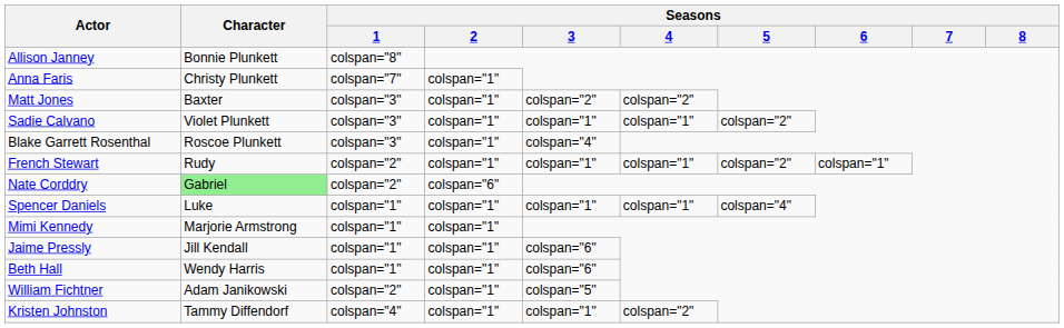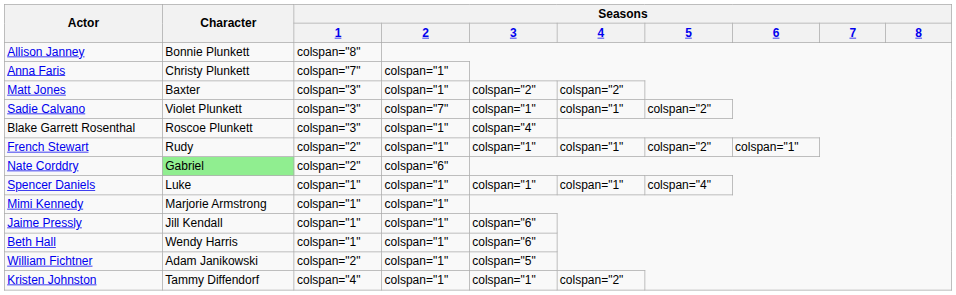Sadie Calvano | Seasons / 2: colspan="1" -> colspan="7"
